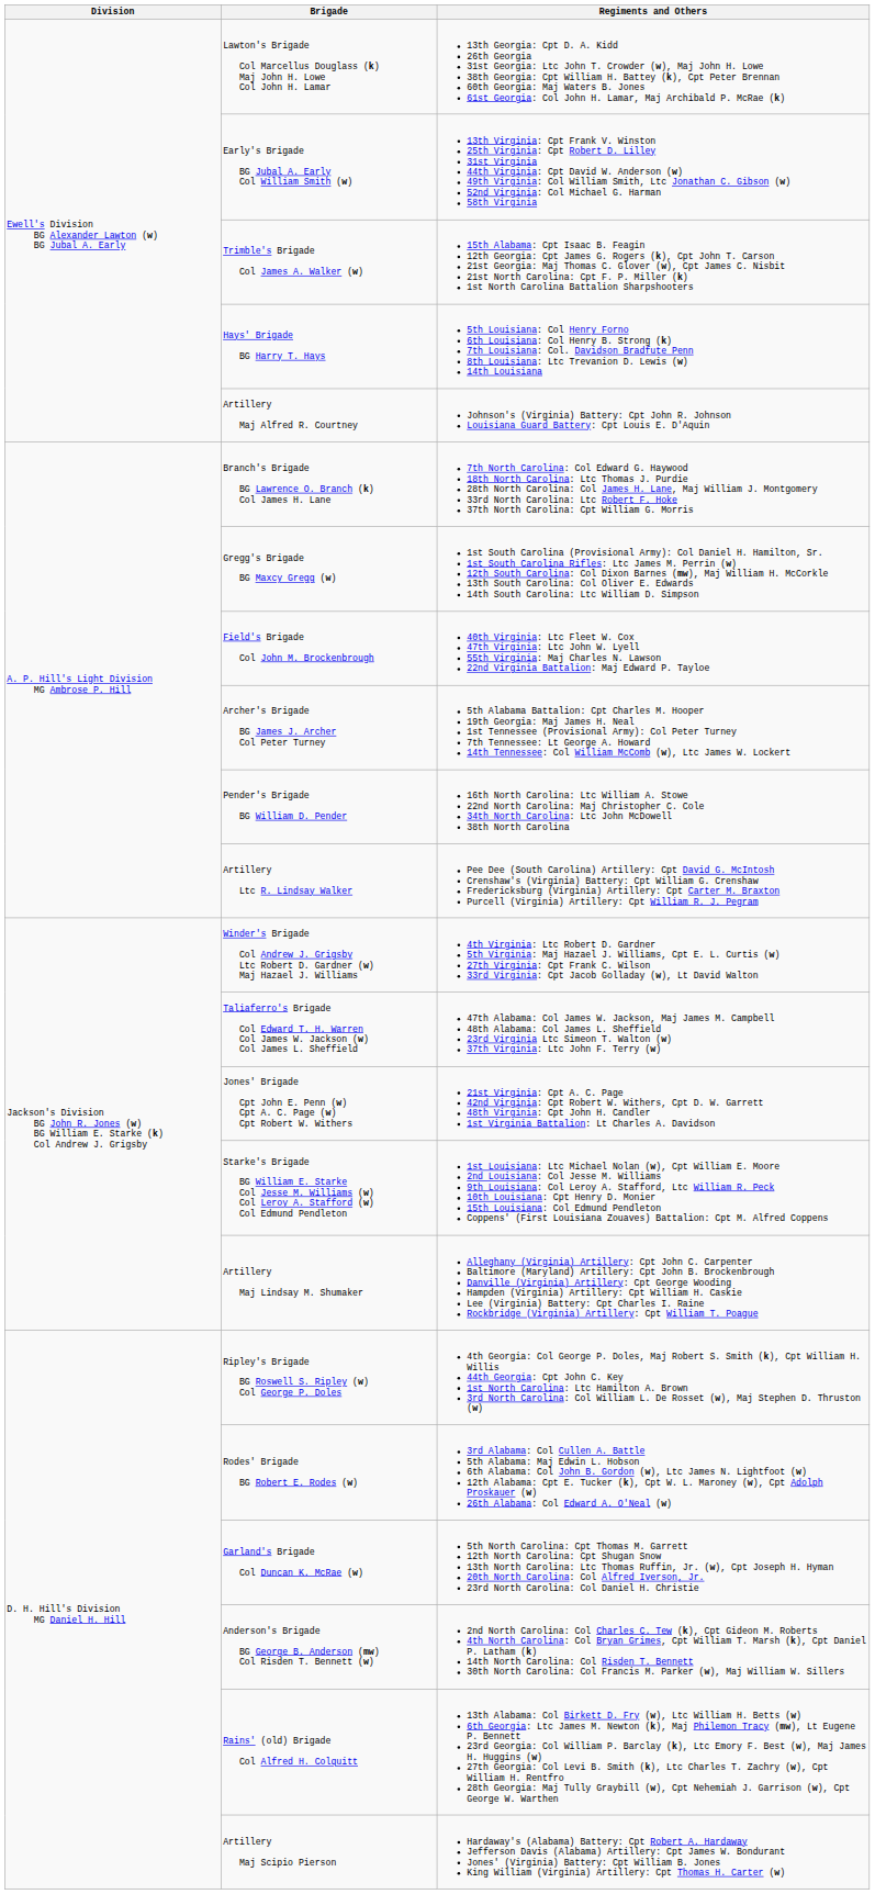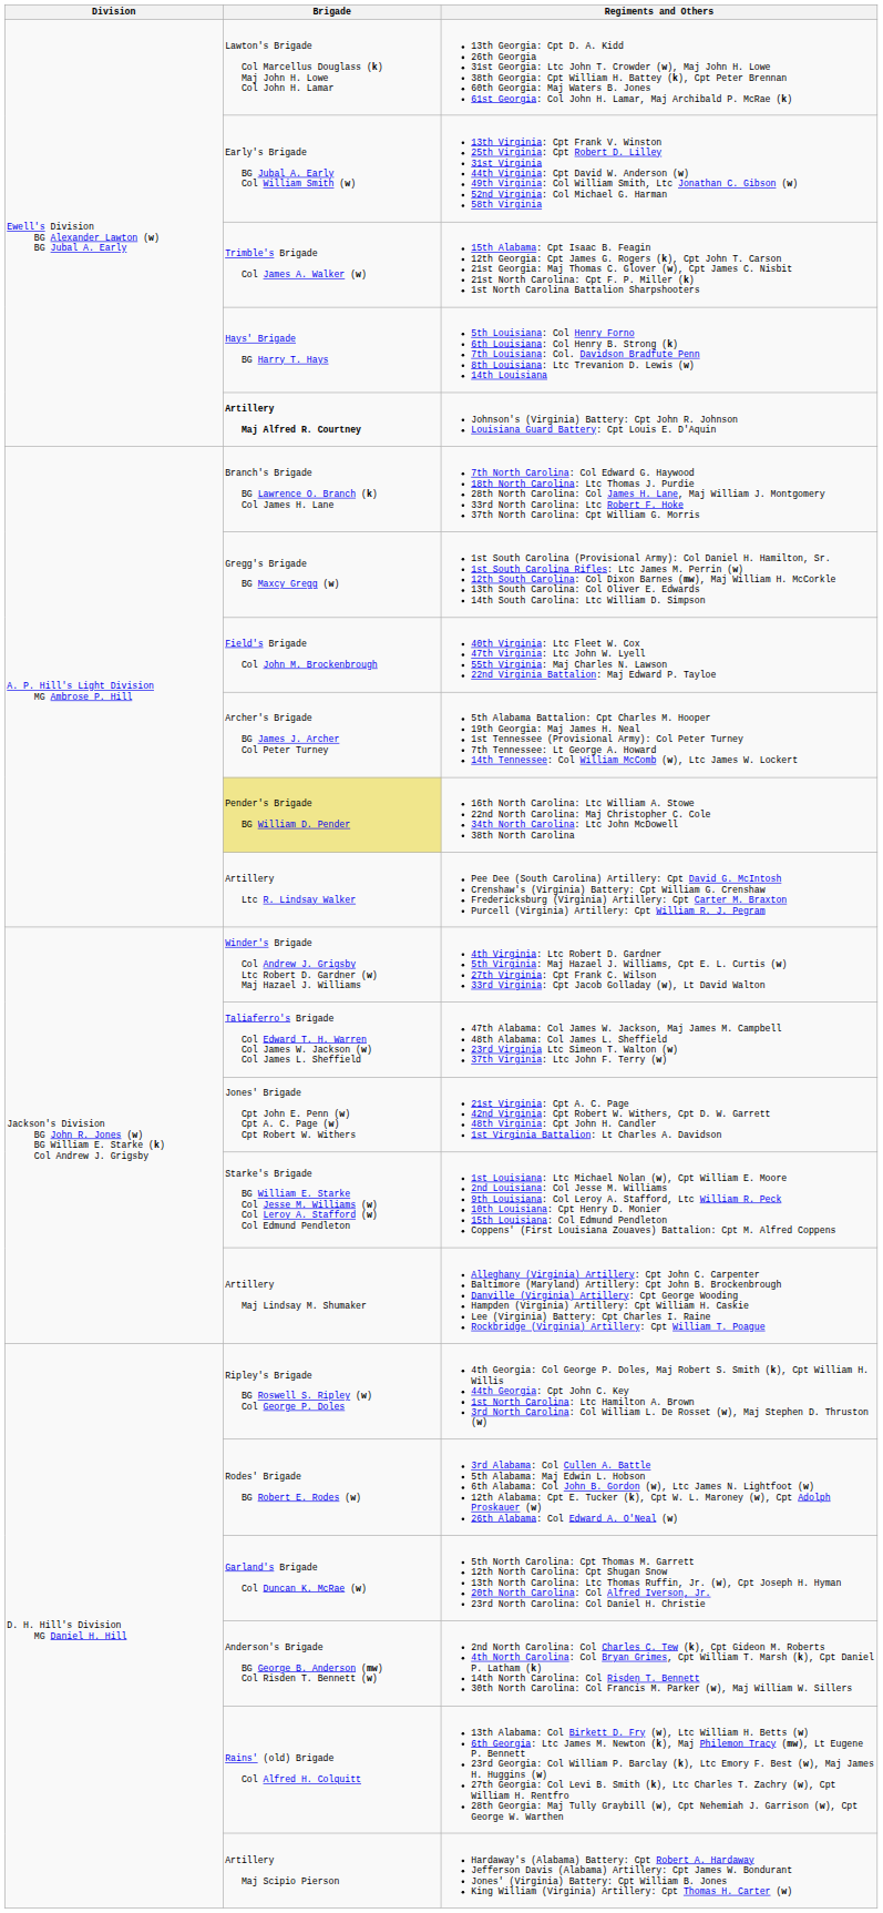Artillery Maj Alfred R. Courtney | Brigade: normal -> bold
Pender's Brigade BG William D. Pender | Brigade: no background -> khaki background
